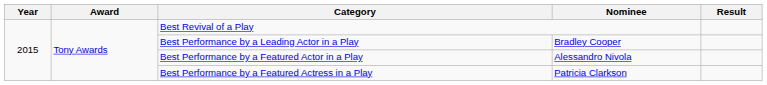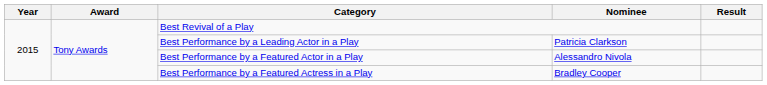Best Performance by a Leading Actor in a Play | Nominee: Bradley Cooper -> Patricia Clarkson
Best Performance by a Featured Actress in a Play | Nominee: Patricia Clarkson -> Bradley Cooper
